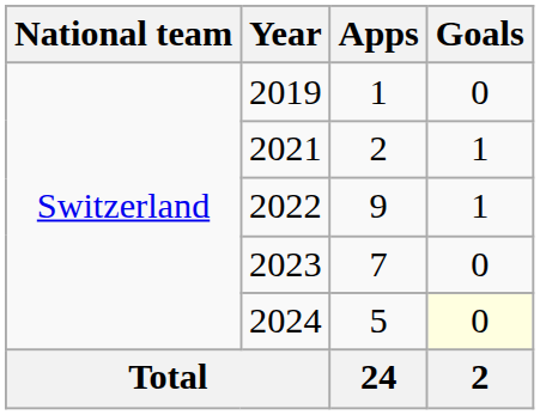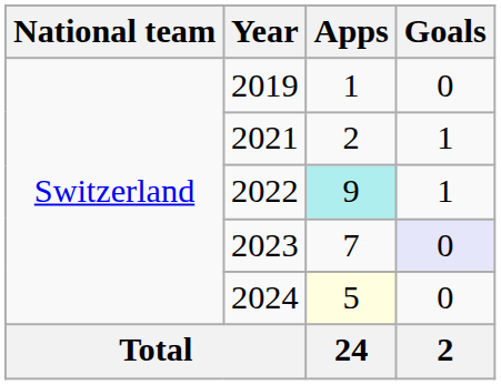2022 | Apps: no background -> paleturquoise background
2023 | Goals: no background -> lavender background
2024 | Apps: no background -> lightyellow background
2024 | Goals: lightyellow background -> no background
